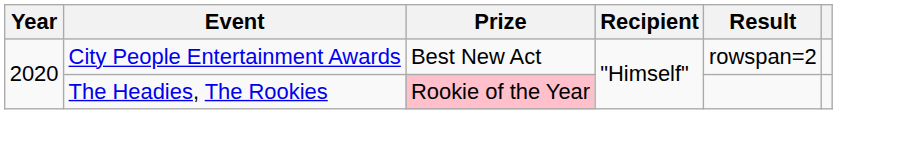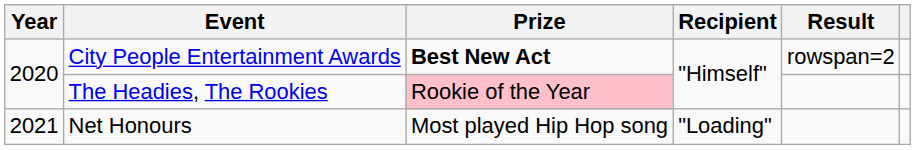City People Entertainment Awards | Prize: normal -> bold
+ row: 2021 | Net Honours | Most played Hip Hop song | "Loading"
